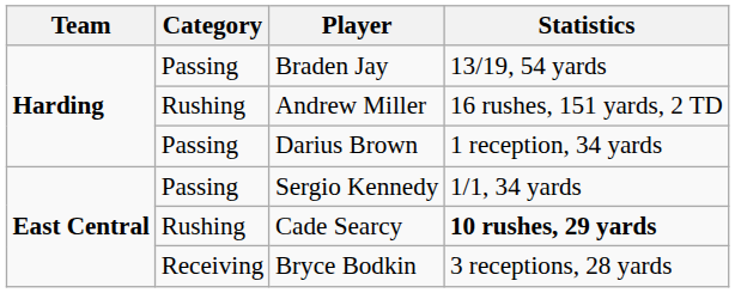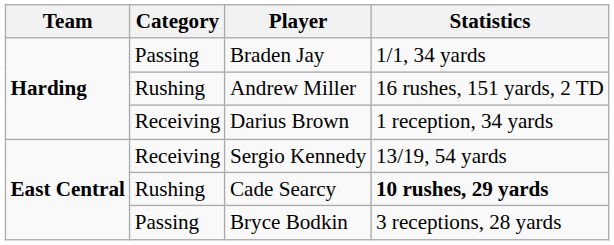Braden Jay | Statistics: 13/19, 54 yards -> 1/1, 34 yards
Darius Brown | Category: Passing -> Receiving
Sergio Kennedy | Category: Passing -> Receiving
Sergio Kennedy | Statistics: 1/1, 34 yards -> 13/19, 54 yards
Bryce Bodkin | Category: Receiving -> Passing
